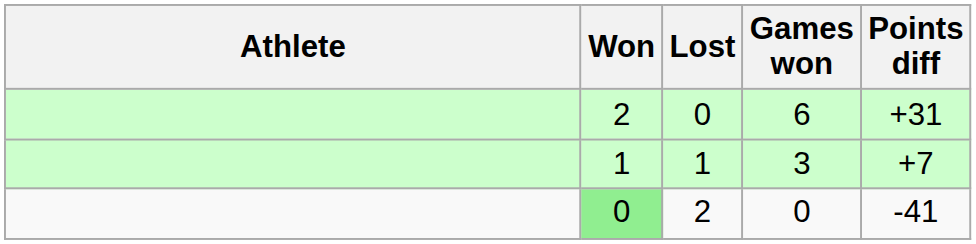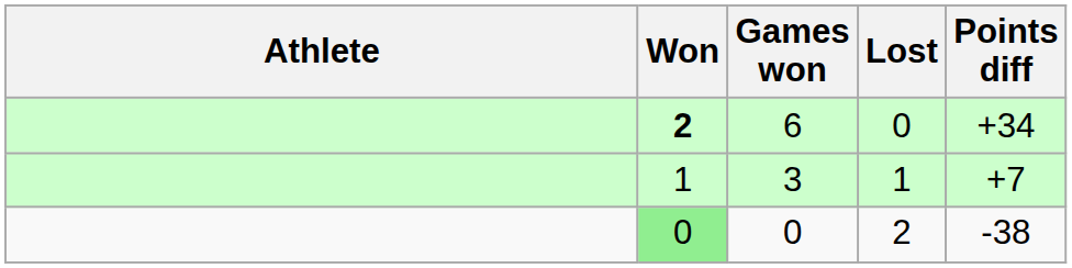columns swapped: Lost <-> Games won
row 2 | Won: normal -> bold
row 2 | Points diff: +31 -> +34
row 4 | Points diff: -41 -> -38
